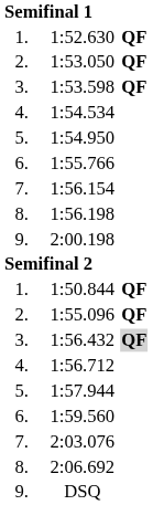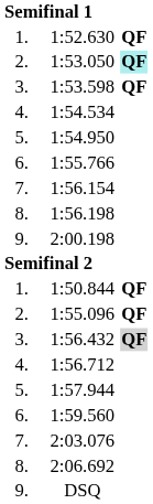1:53.050 | column 3: no background -> paleturquoise background
